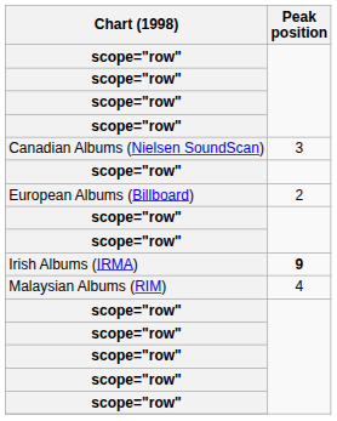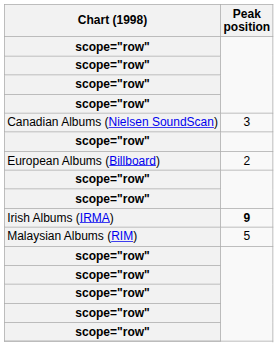Malaysian Albums (RIM) | Peak position: 4 -> 5
